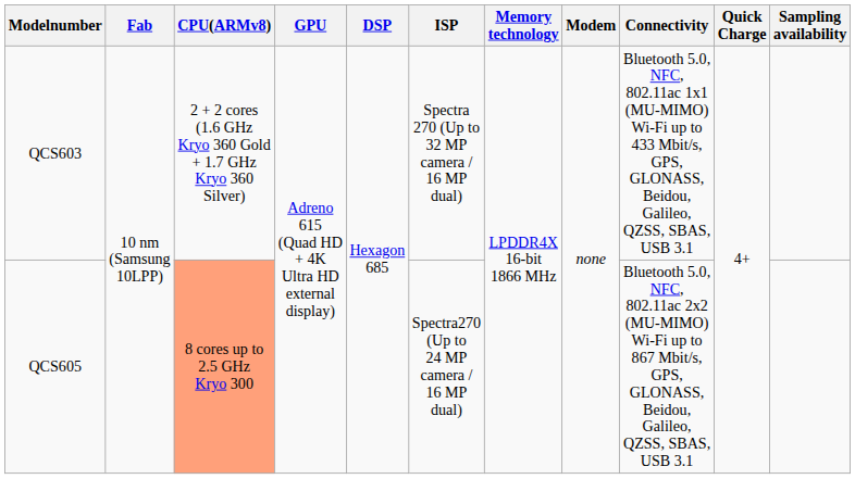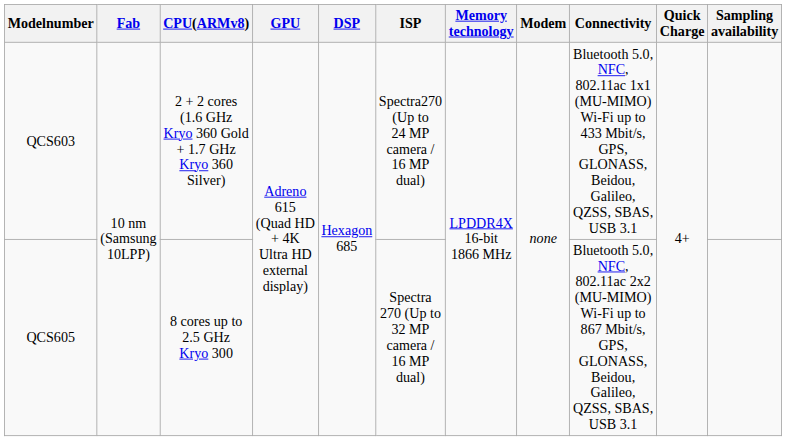QCS603 | ISP: Spectra 270 (Up to 32 MP camera / 16 MP dual) -> Spectra270 (Up to 24 MP camera / 16 MP dual)
QCS605 | CPU(ARMv8): lightsalmon background -> no background
QCS605 | ISP: Spectra270 (Up to 24 MP camera / 16 MP dual) -> Spectra 270 (Up to 32 MP camera / 16 MP dual)
